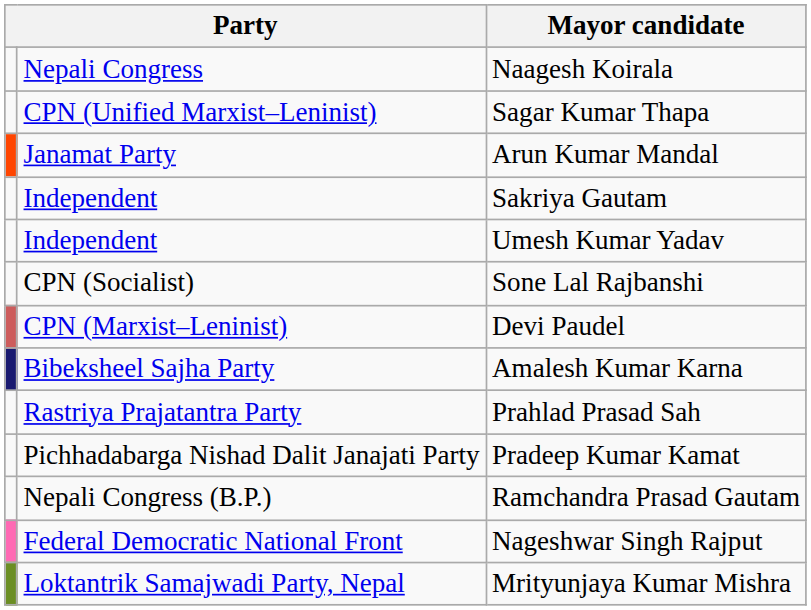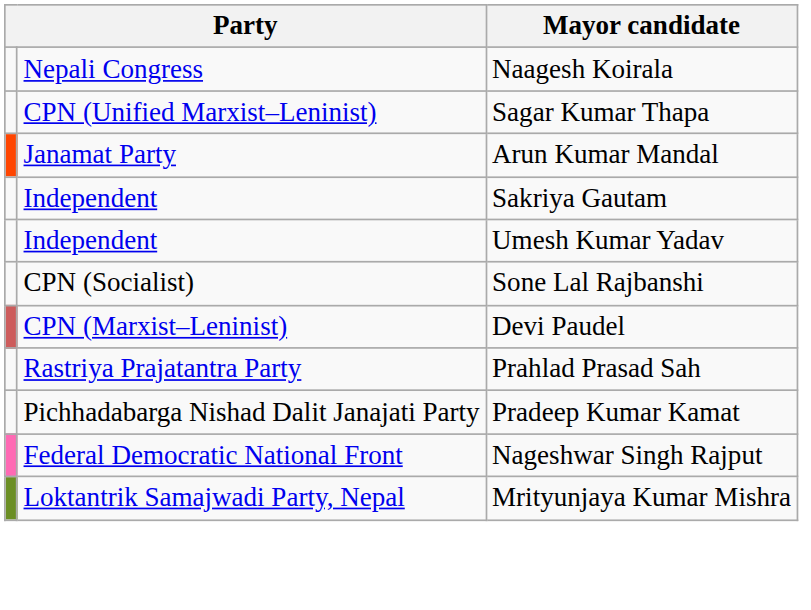- row: Bibeksheel Sajha Party | Amalesh Kumar Karna
- row: Nepali Congress (B.P.) | Ramchandra Prasad Gautam
